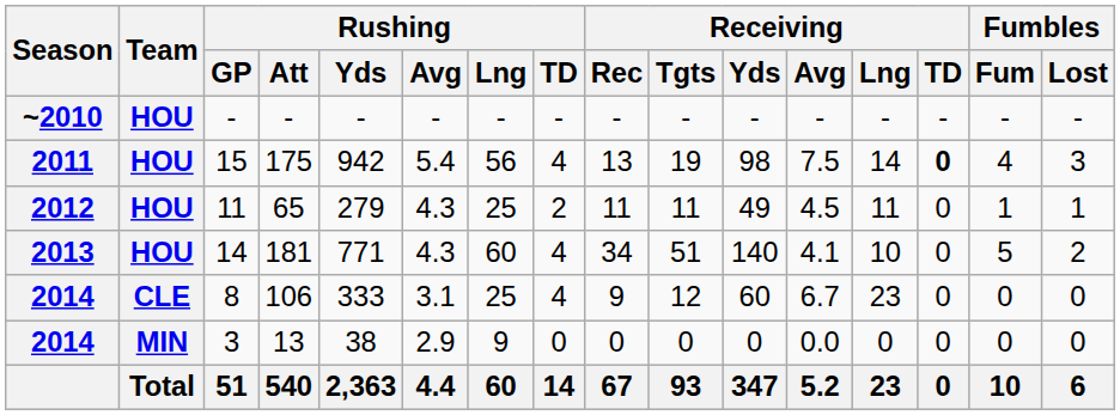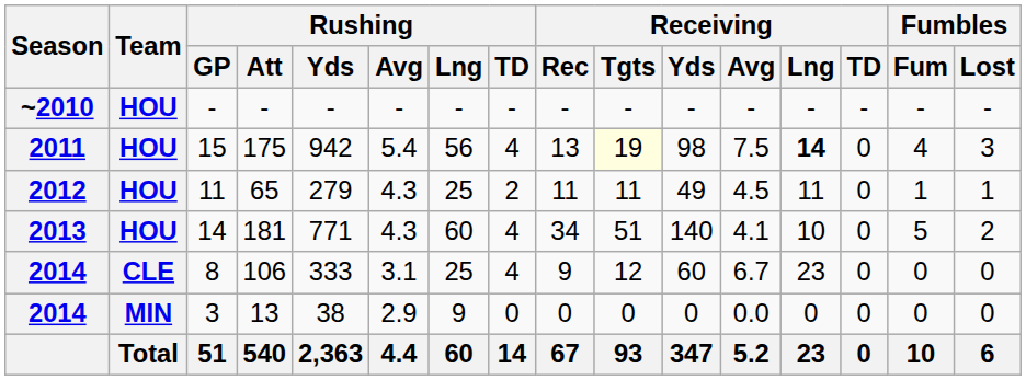15 | Receiving / Tgts: no background -> lightyellow background
15 | Receiving / Lng: normal -> bold
15 | Receiving / TD: bold -> normal
